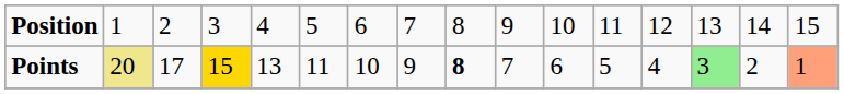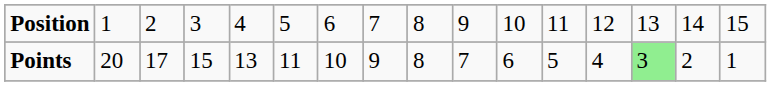Points | column 2: khaki background -> no background
Points | column 4: gold background -> no background
Points | column 9: bold -> normal
Points | column 16: lightsalmon background -> no background
